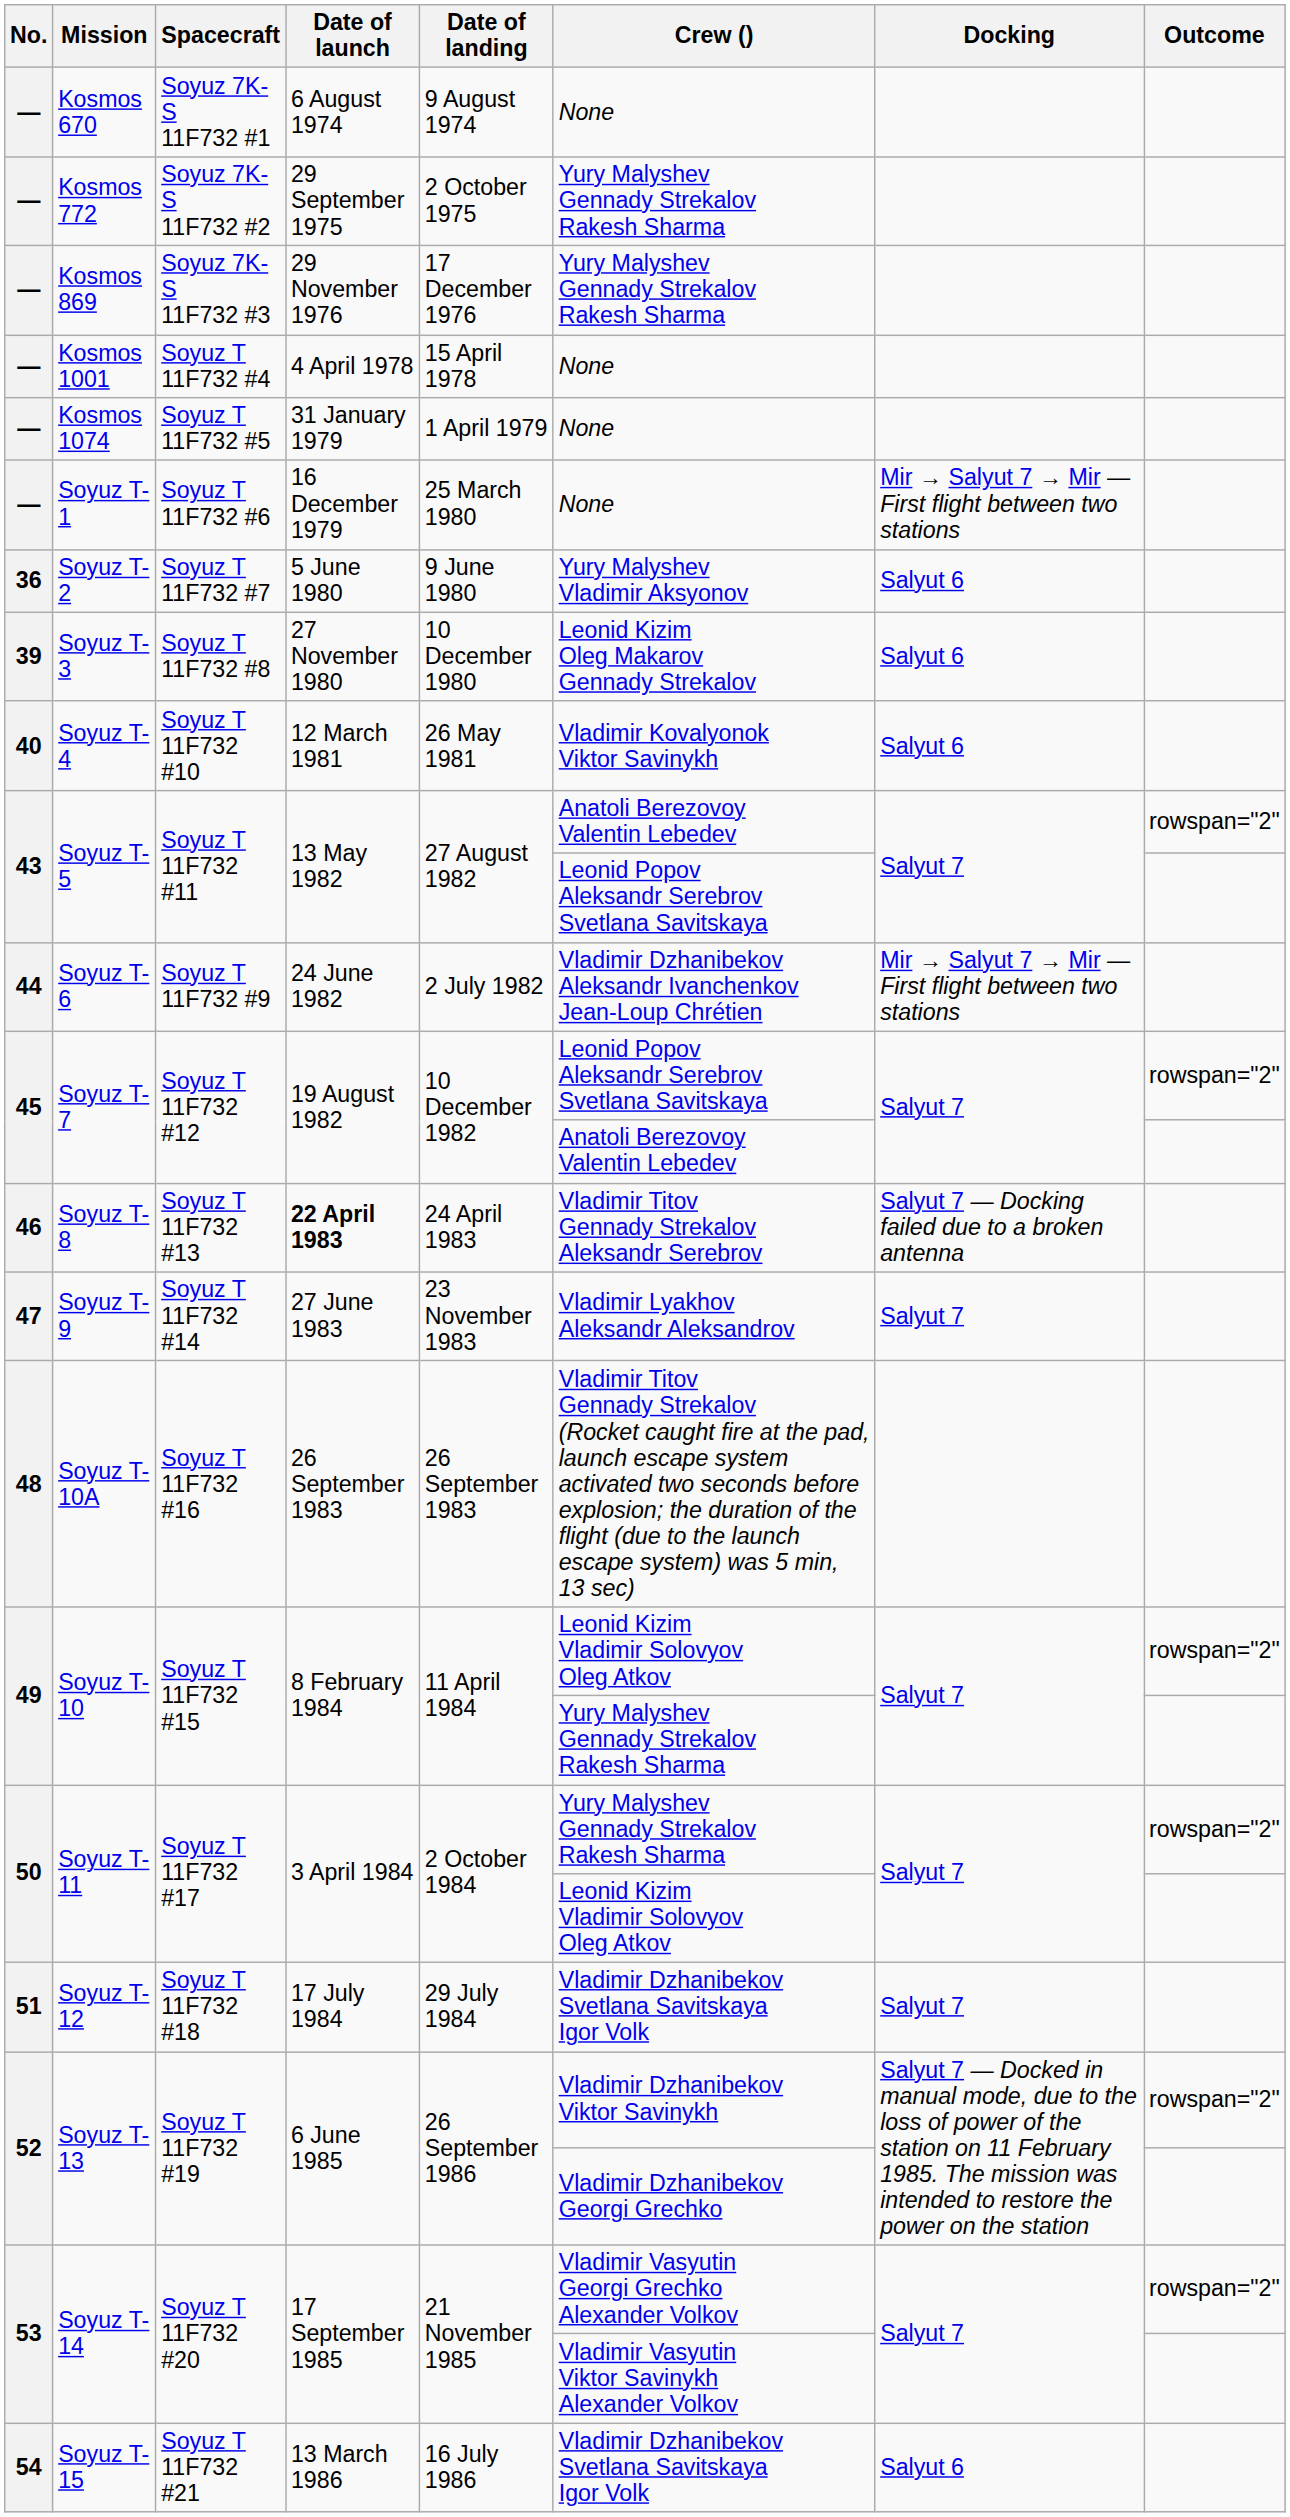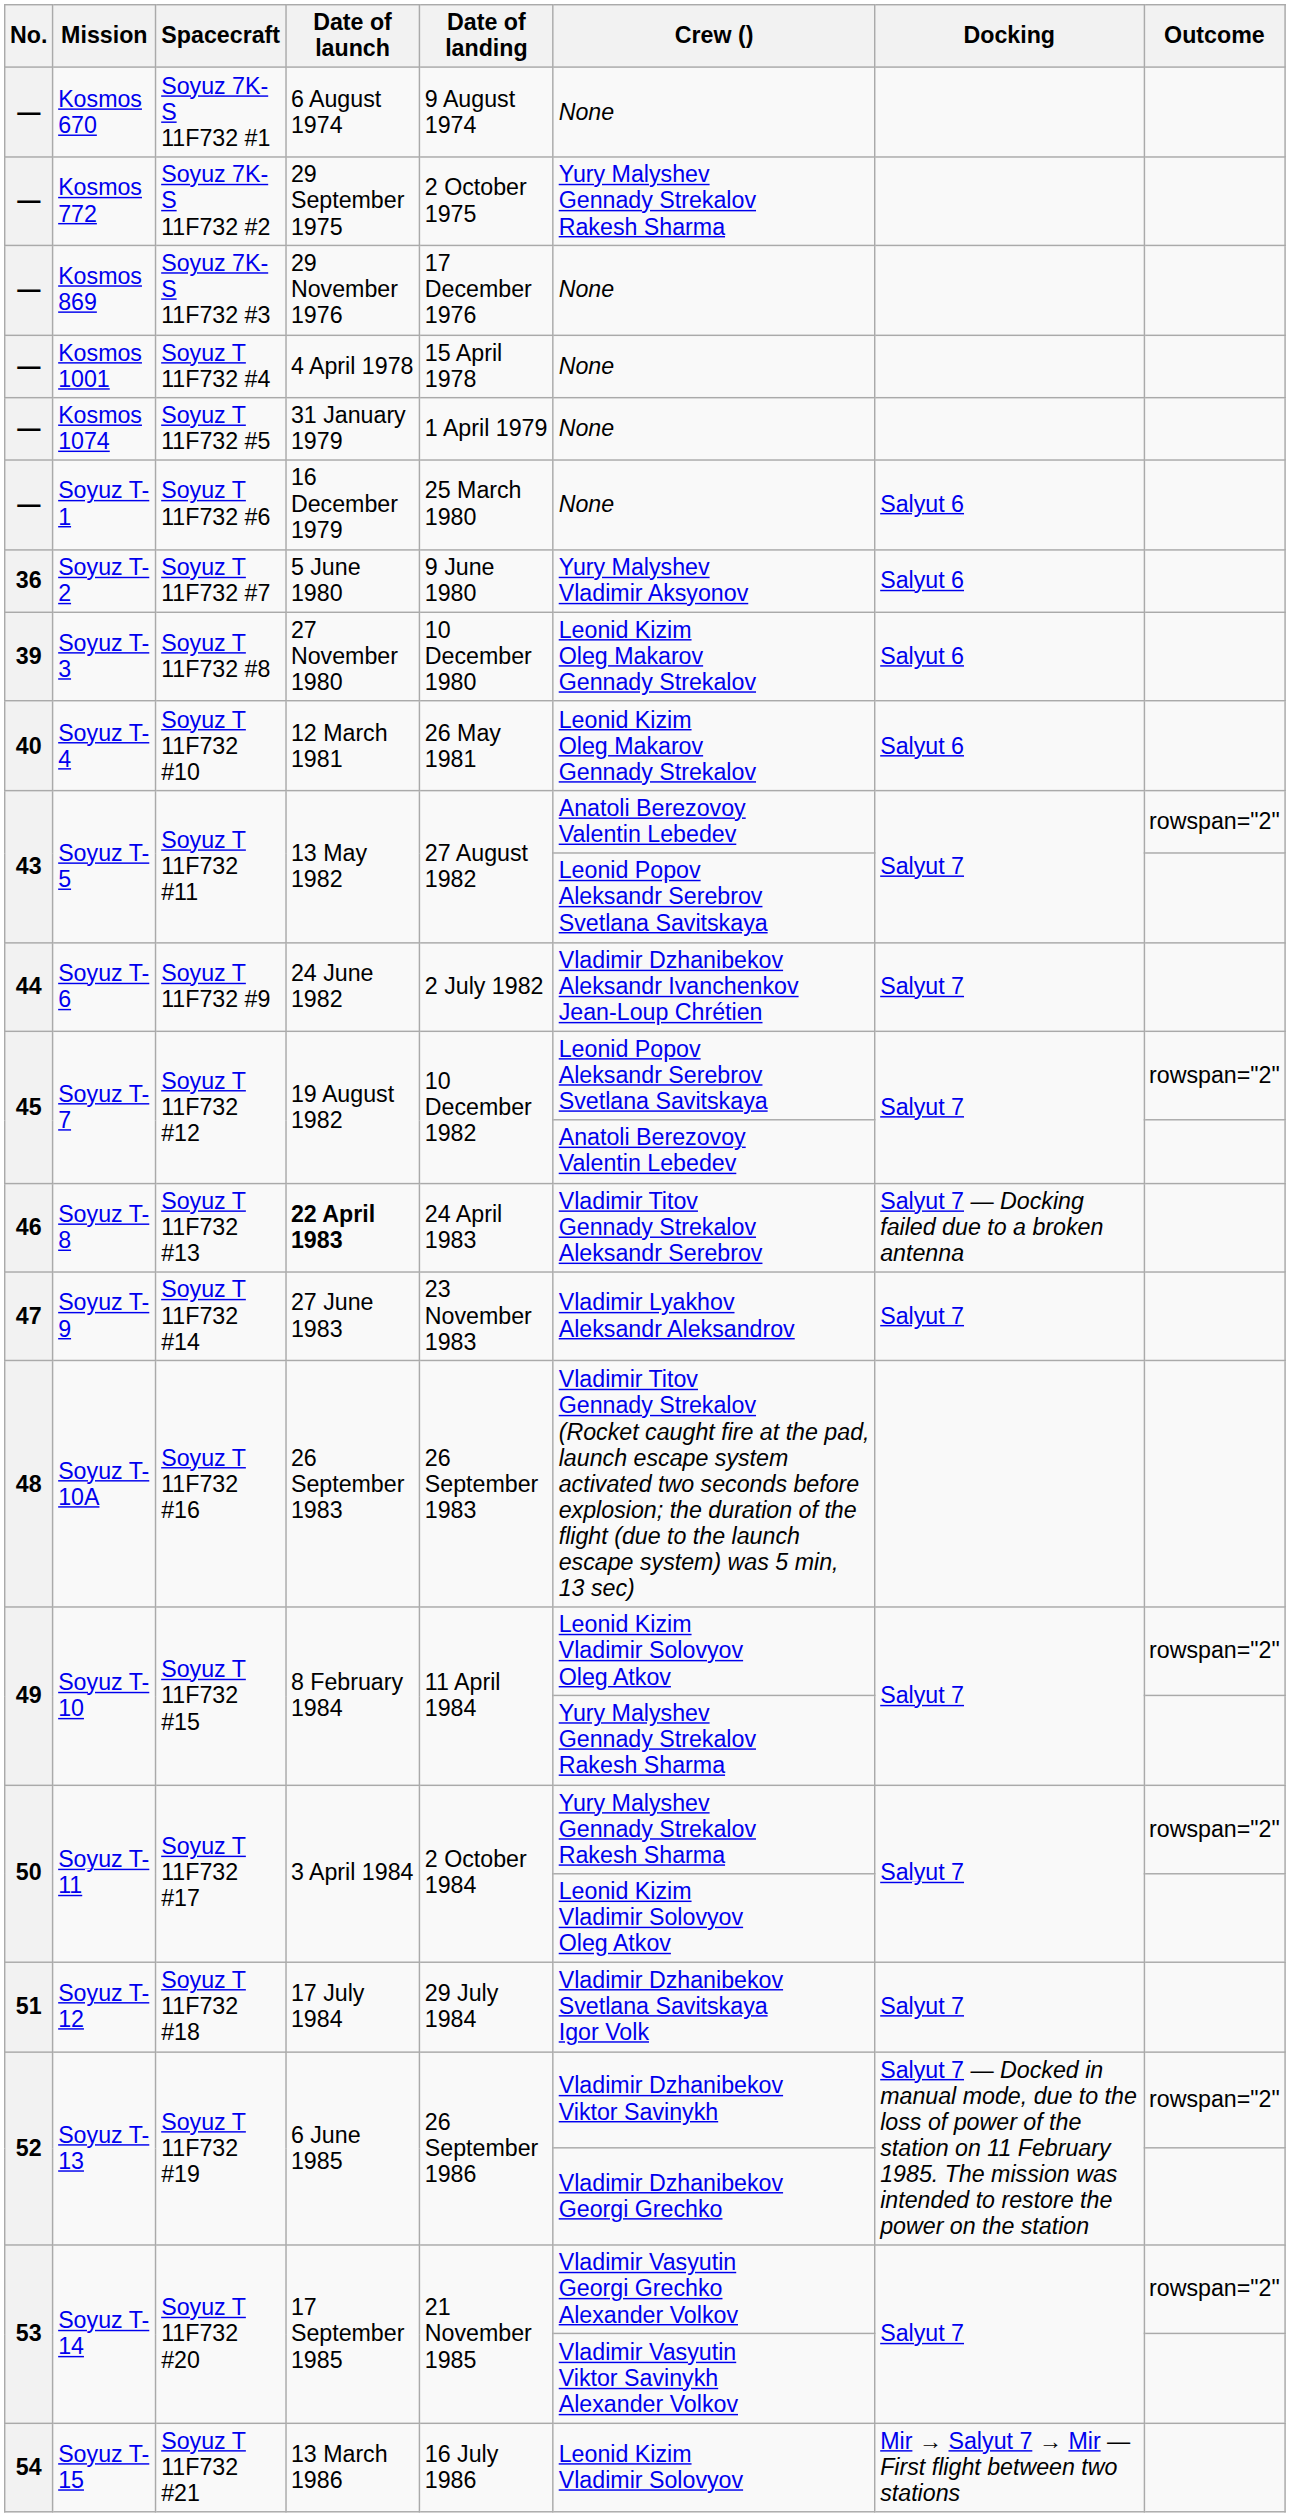Kosmos 869 | Crew (): Yury Malyshev Gennady Strekalov Rakesh Sharma -> None
Soyuz T-1 | Docking: Mir → Salyut 7 → Mir — First flight between two stations -> Salyut 6
Soyuz T-4 | Crew (): Vladimir Kovalyonok Viktor Savinykh -> Leonid Kizim Oleg Makarov Gennady Strekalov
Soyuz T-6 | Docking: Mir → Salyut 7 → Mir — First flight between two stations -> Salyut 7
Soyuz T-15 | Crew (): Vladimir Dzhanibekov Svetlana Savitskaya Igor Volk -> Leonid Kizim Vladimir Solovyov
Soyuz T-15 | Docking: Salyut 6 -> Mir → Salyut 7 → Mir — First flight between two stations
